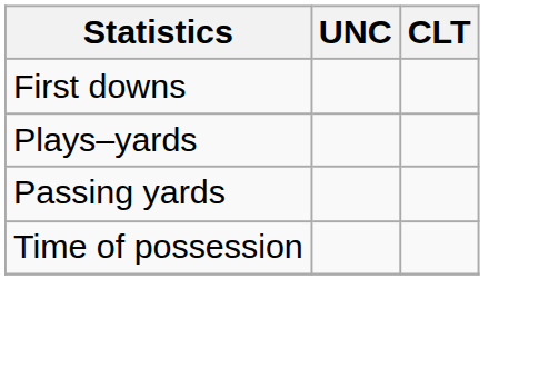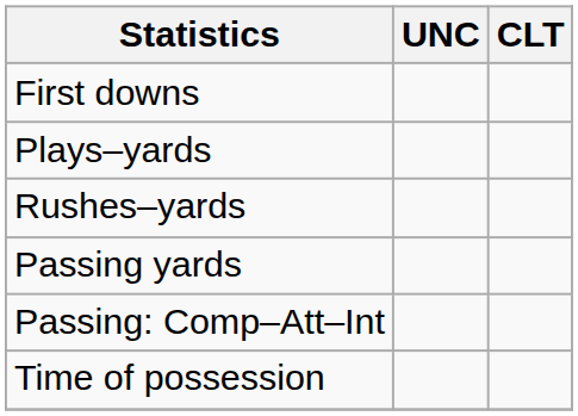+ row: Rushes–yards
+ row: Passing: Comp–Att–Int
